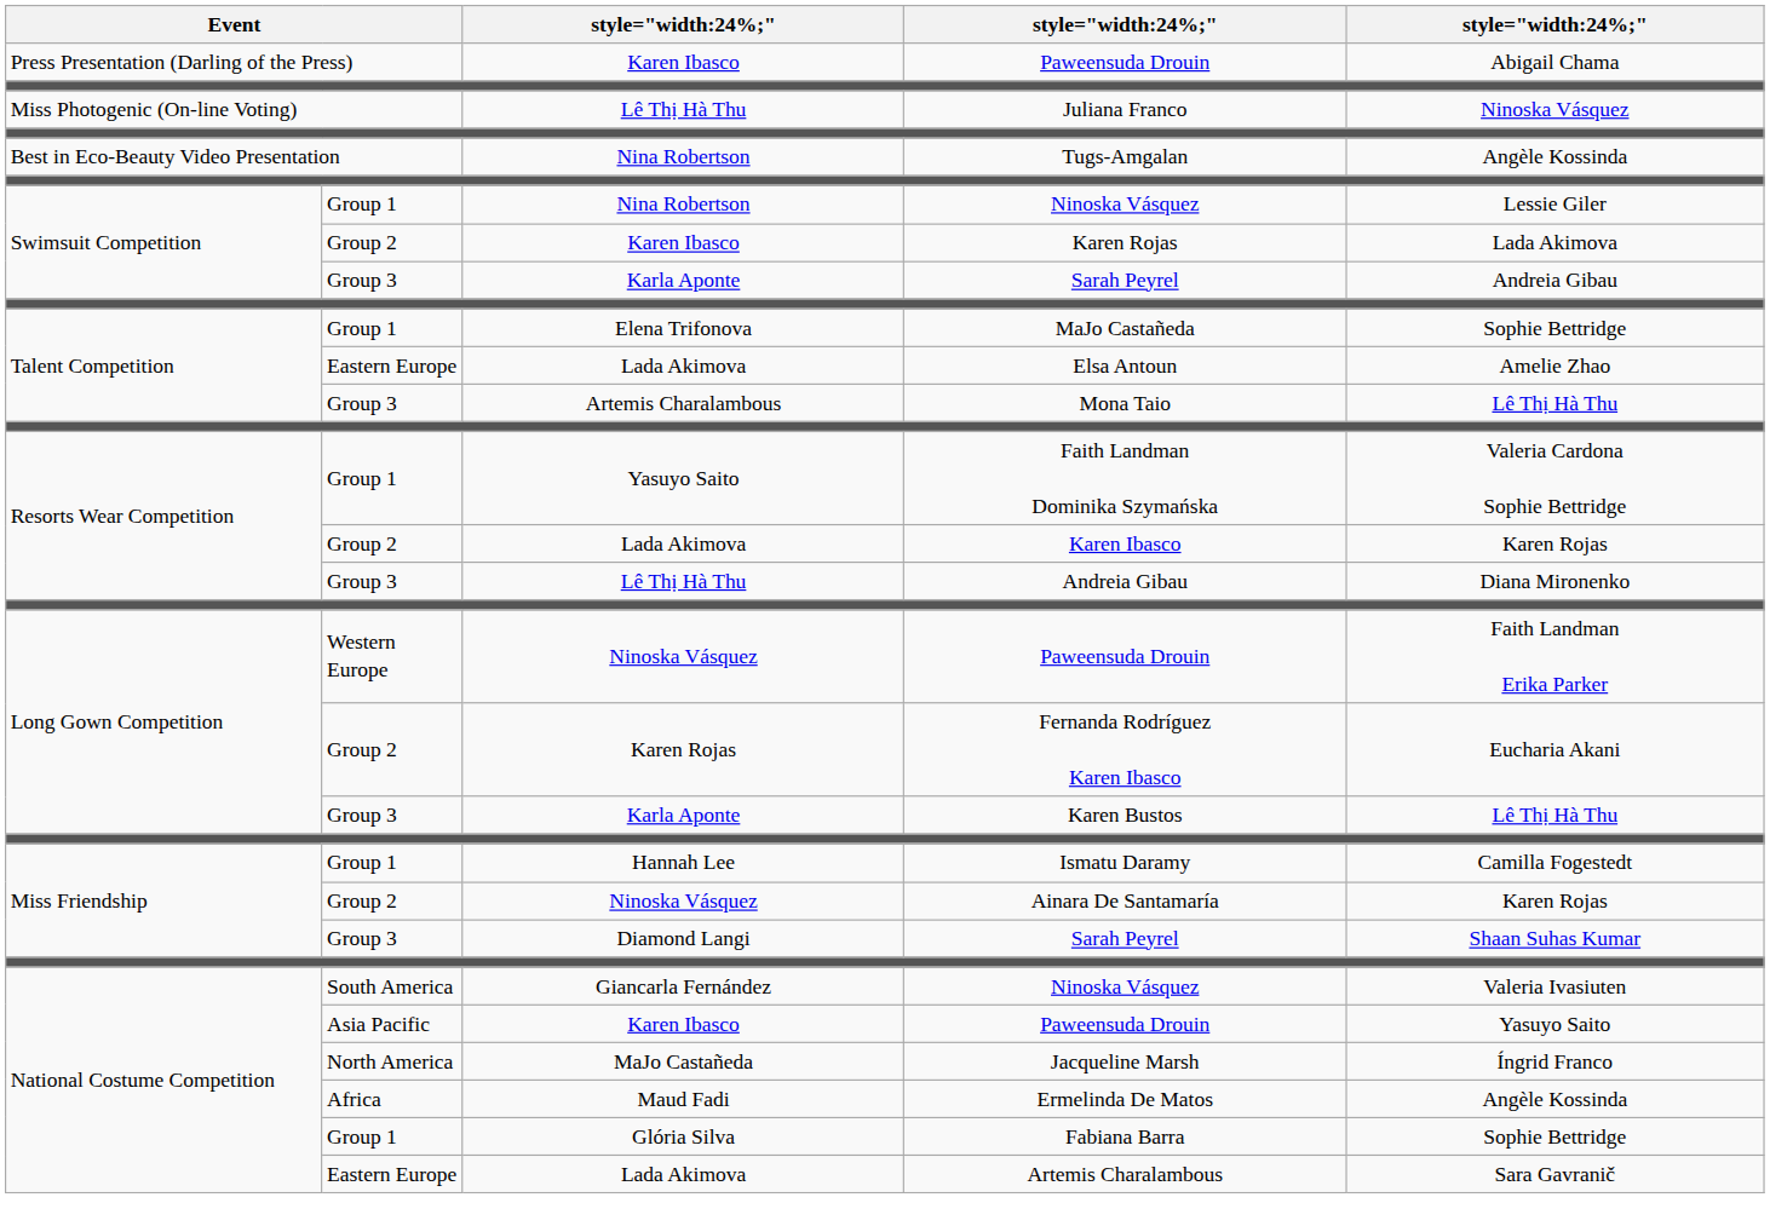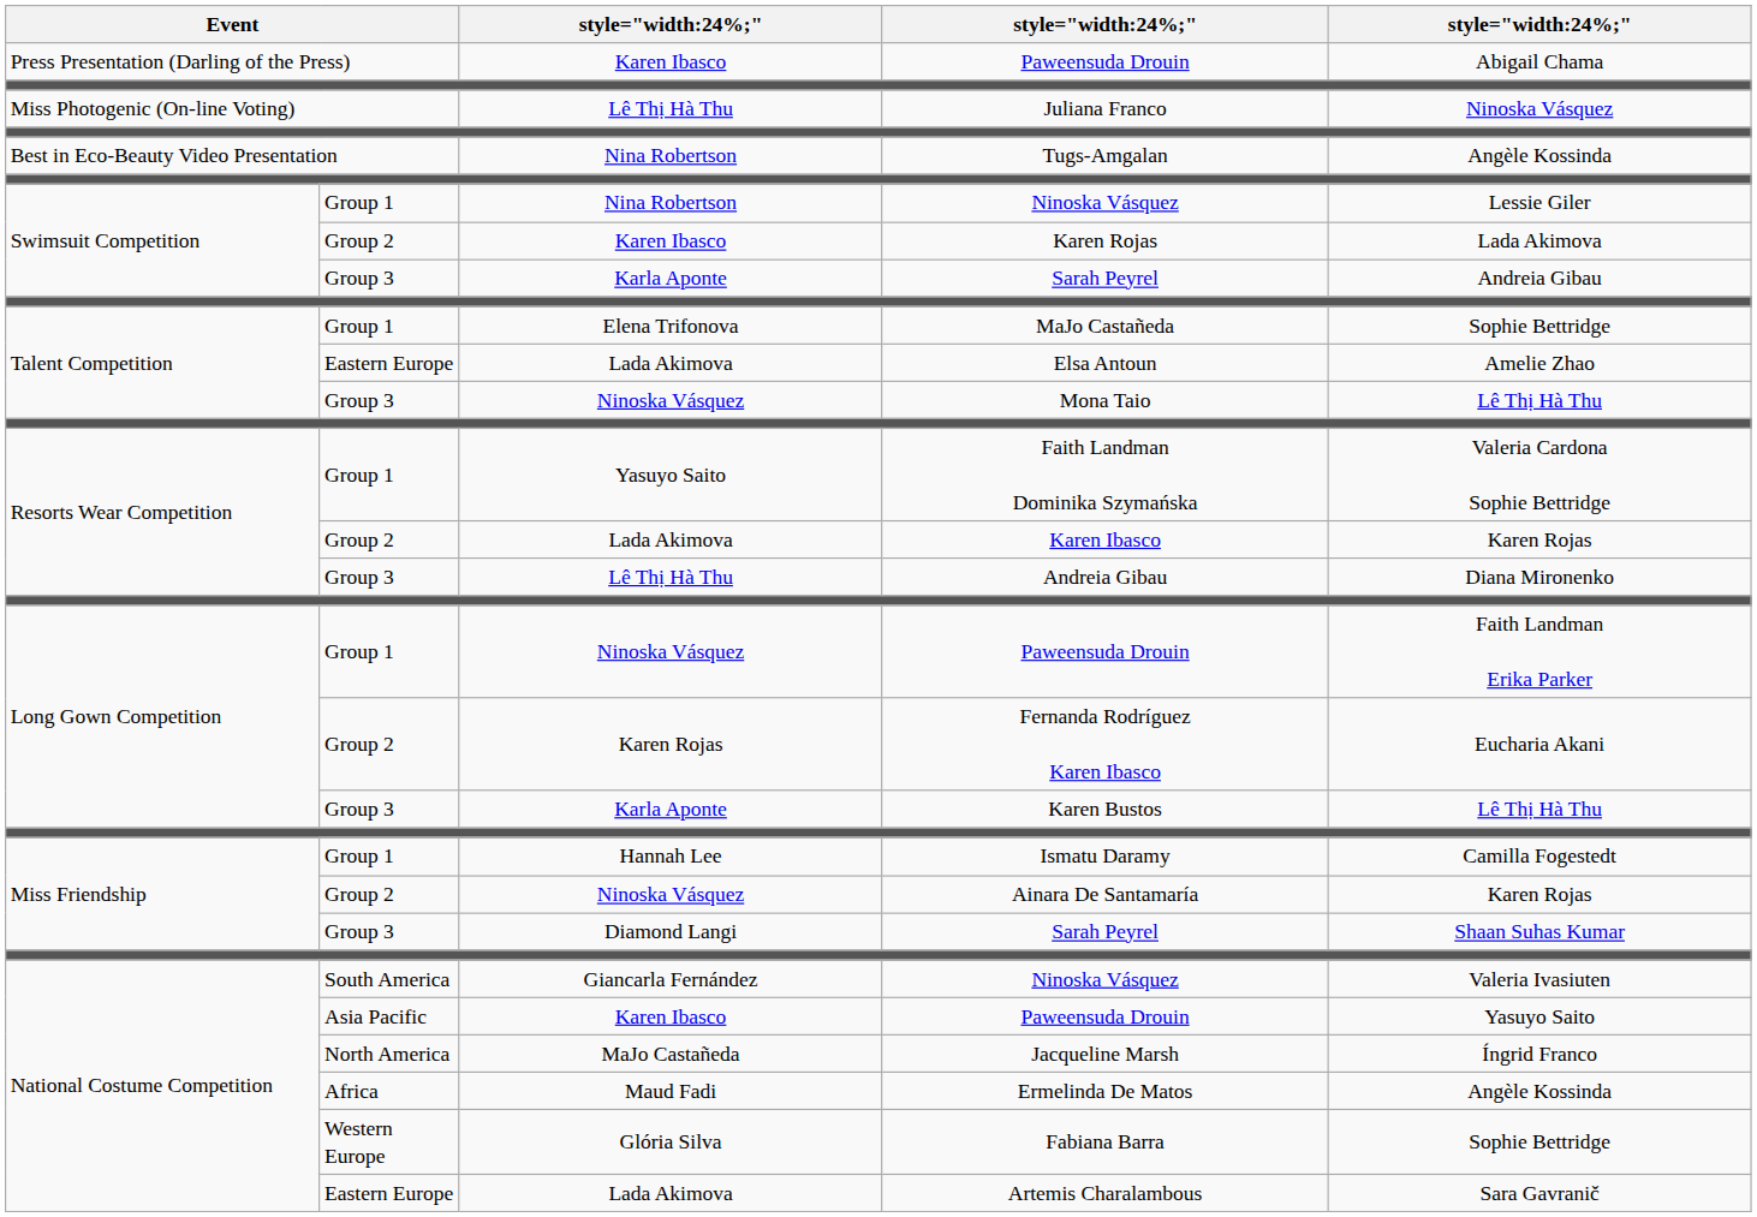Mona Taio | column 3: Artemis Charalambous -> Ninoska Vásquez
Long Gown Competition / Paweensuda Drouin | column 2: Western Europe -> Group 1
Fabiana Barra | column 2: Group 1 -> Western Europe
